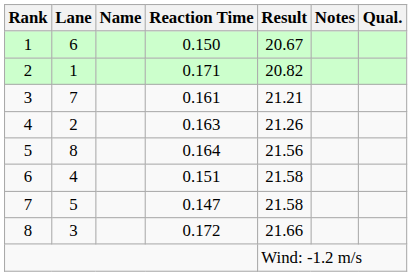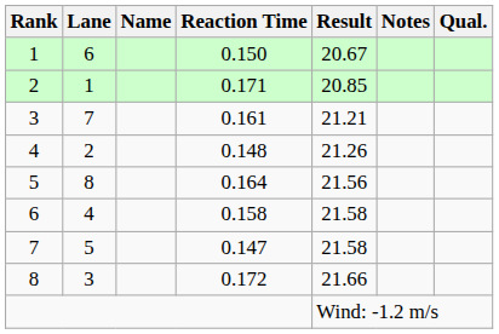row 3 | Result: 20.82 -> 20.85
row 5 | Reaction Time: 0.163 -> 0.148
row 7 | Reaction Time: 0.151 -> 0.158
